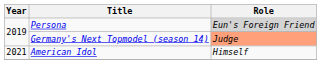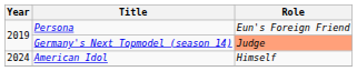Persona | Role: lightgrey background -> no background
American Idol | Year: 2021 -> 2024
